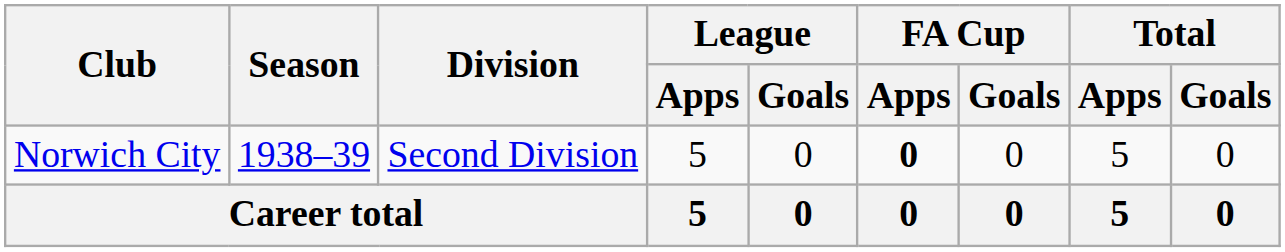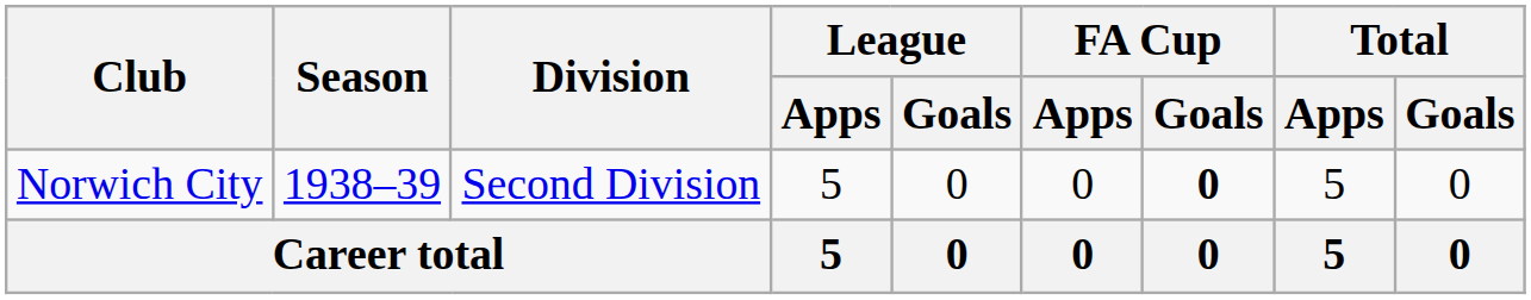Norwich City | FA Cup / Apps: bold -> normal
Norwich City | FA Cup / Goals: normal -> bold
